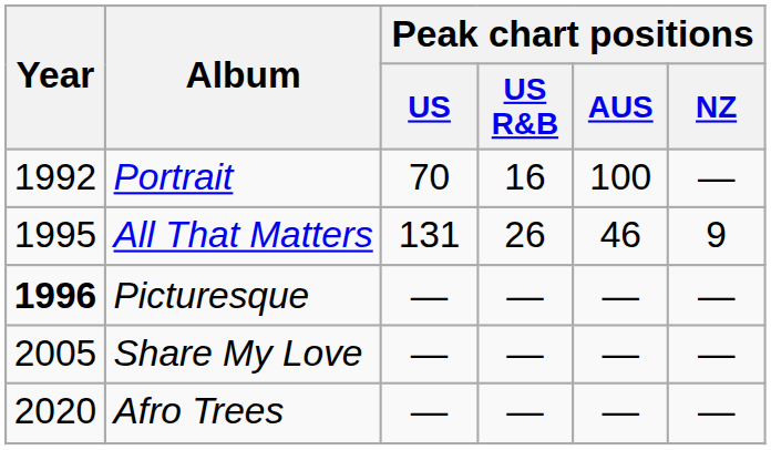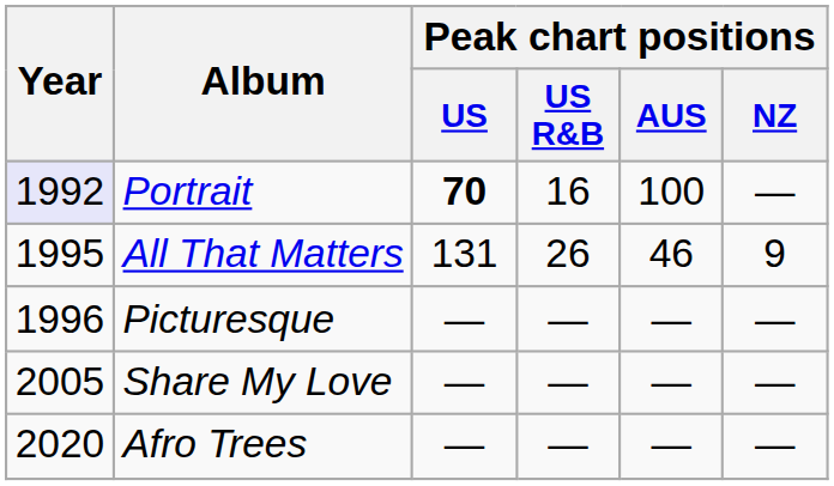Portrait | Year: no background -> lavender background
Portrait | Peak chart positions / US: normal -> bold
Picturesque | Year: bold -> normal
